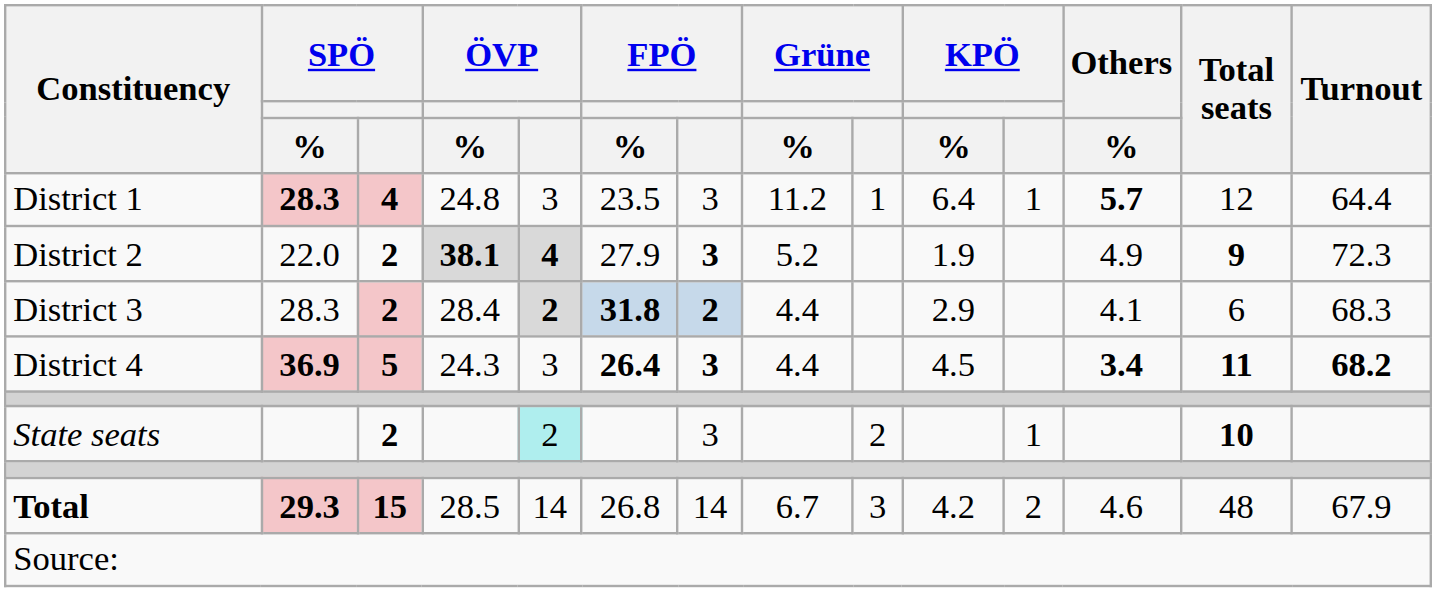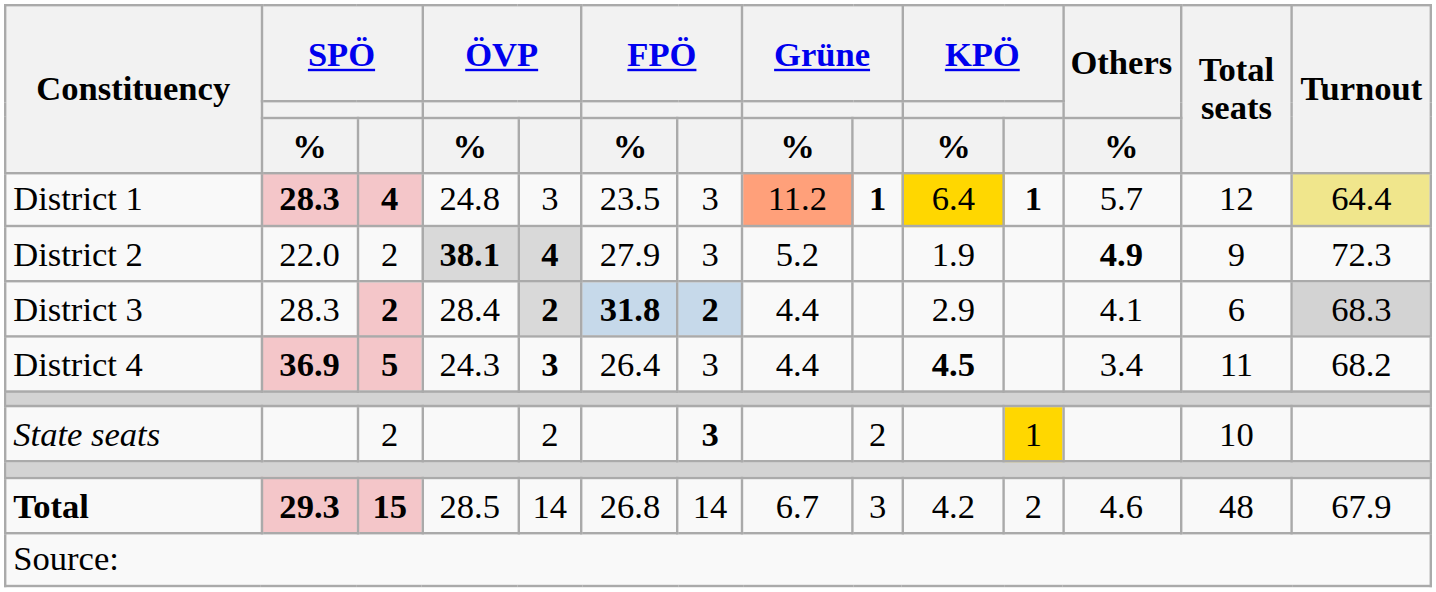District 1 | Grüne / %: no background -> lightsalmon background
District 1 | Grüne: normal -> bold
District 1 | KPÖ / %: no background -> gold background
District 1 | KPÖ: normal -> bold
District 1 | Others / %: bold -> normal
District 1 | Turnout: no background -> khaki background
District 2 | SPÖ: bold -> normal
District 2 | FPÖ: bold -> normal
District 2 | Others / %: normal -> bold
District 2 | Total seats: bold -> normal
District 3 | Turnout: no background -> lightgrey background
District 4 | ÖVP: normal -> bold
District 4 | FPÖ / %: bold -> normal
District 4 | FPÖ: bold -> normal
District 4 | KPÖ / %: normal -> bold
District 4 | Others / %: bold -> normal
District 4 | Total seats: bold -> normal
District 4 | Turnout: bold -> normal
State seats | SPÖ: bold -> normal
State seats | ÖVP: paleturquoise background -> no background
State seats | FPÖ: normal -> bold
State seats | KPÖ: no background -> gold background
State seats | Total seats: bold -> normal
